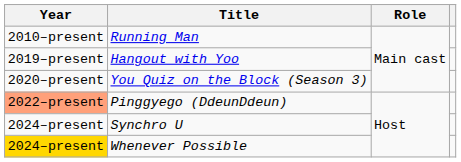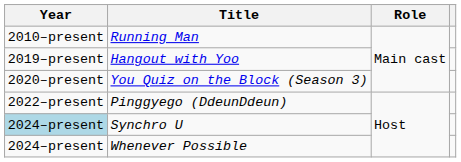Pinggyego (DdeunDdeun) | Year: lightsalmon background -> no background
Synchro U | Year: no background -> lightblue background
Whenever Possible | Year: gold background -> no background
